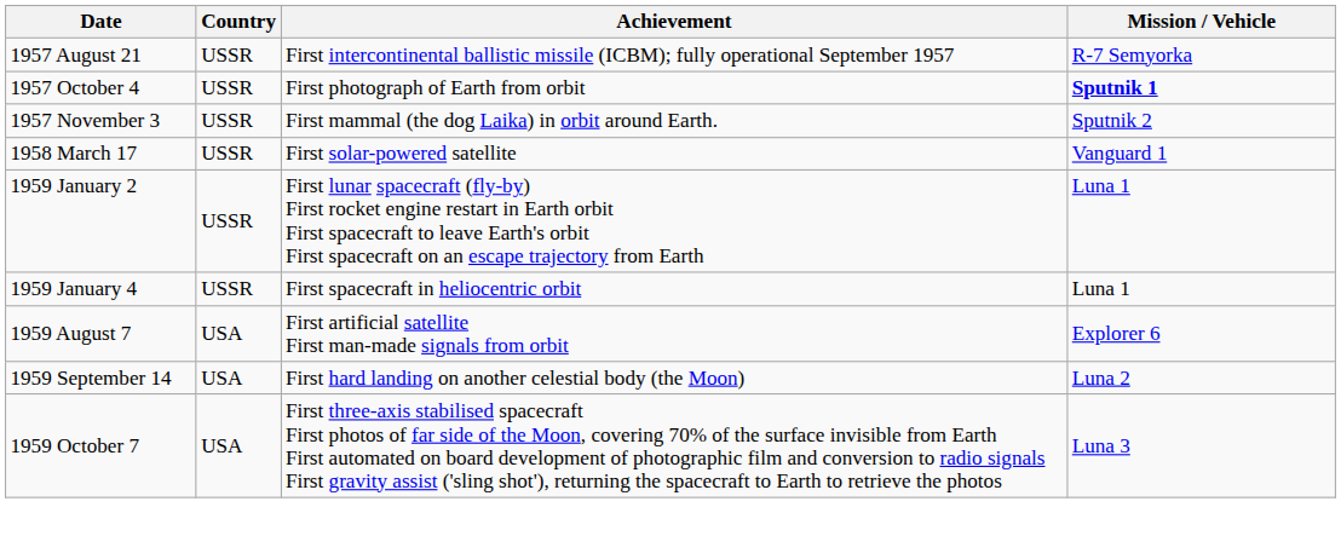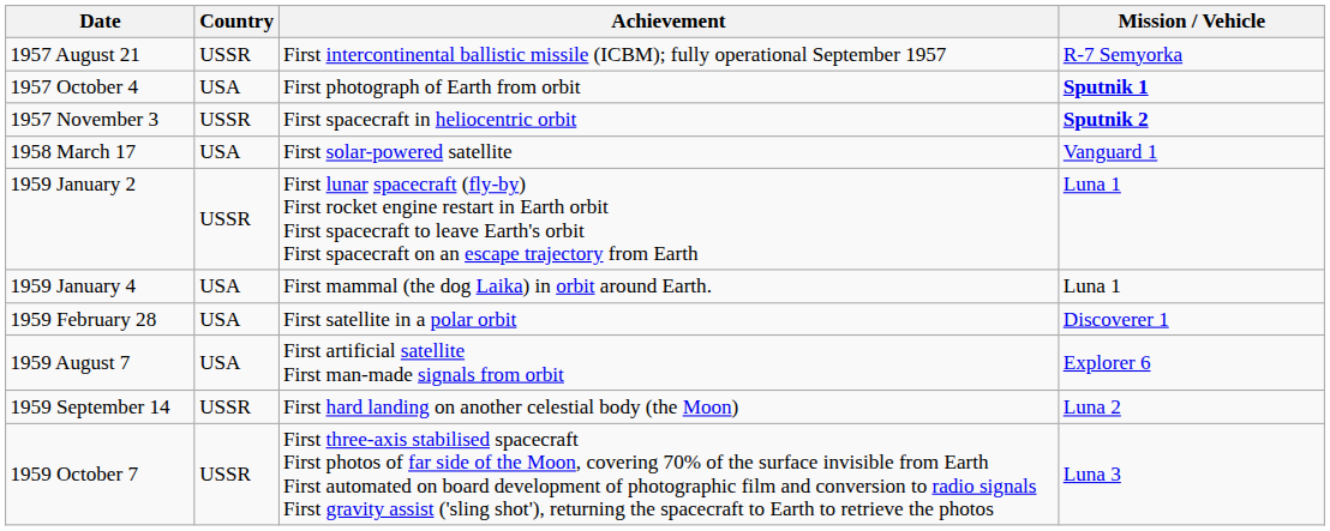1957 October 4 | Country: USSR -> USA
1957 November 3 | Achievement: First mammal (the dog Laika) in orbit around Earth. -> First spacecraft in heliocentric orbit
1957 November 3 | Mission / Vehicle: normal -> bold
1958 March 17 | Country: USSR -> USA
1959 January 4 | Country: USSR -> USA
1959 January 4 | Achievement: First spacecraft in heliocentric orbit -> First mammal (the dog Laika) in orbit around Earth.
+ row: 1959 February 28 | USA | First satellite in a polar orbit | Discoverer 1
1959 September 14 | Country: USA -> USSR
1959 October 7 | Country: USA -> USSR
